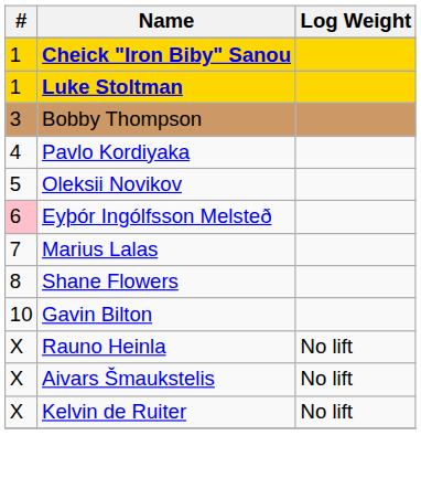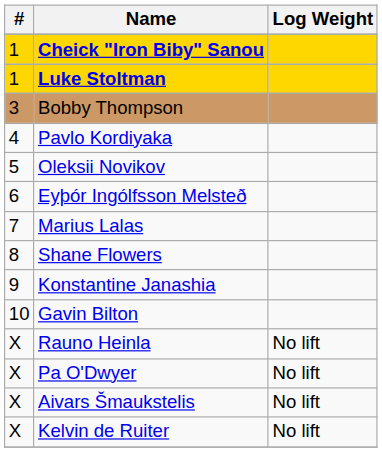Eyþór Ingólfsson Melsteð | #: pink background -> no background
+ row: 9 | Konstantine Janashia
+ row: X | Pa O'Dwyer | No lift
